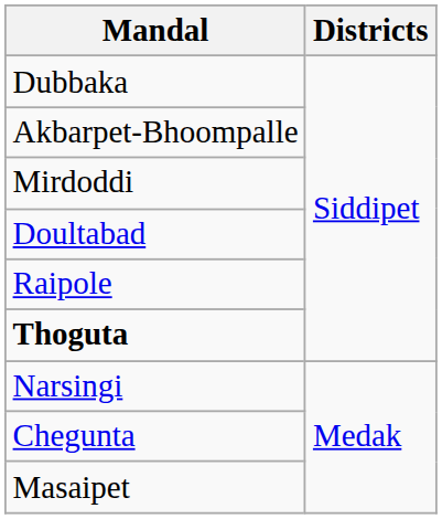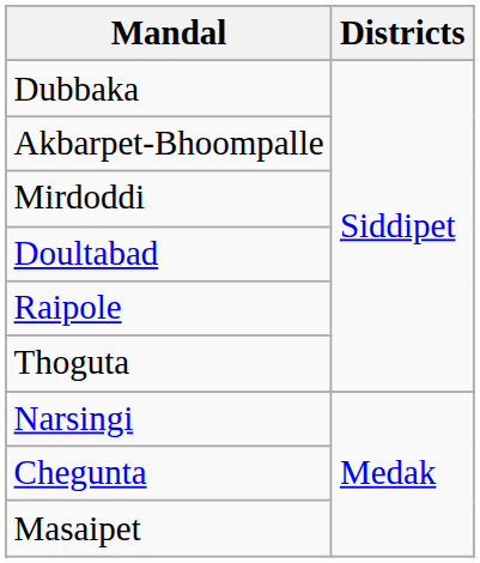Thoguta | Mandal: bold -> normal
